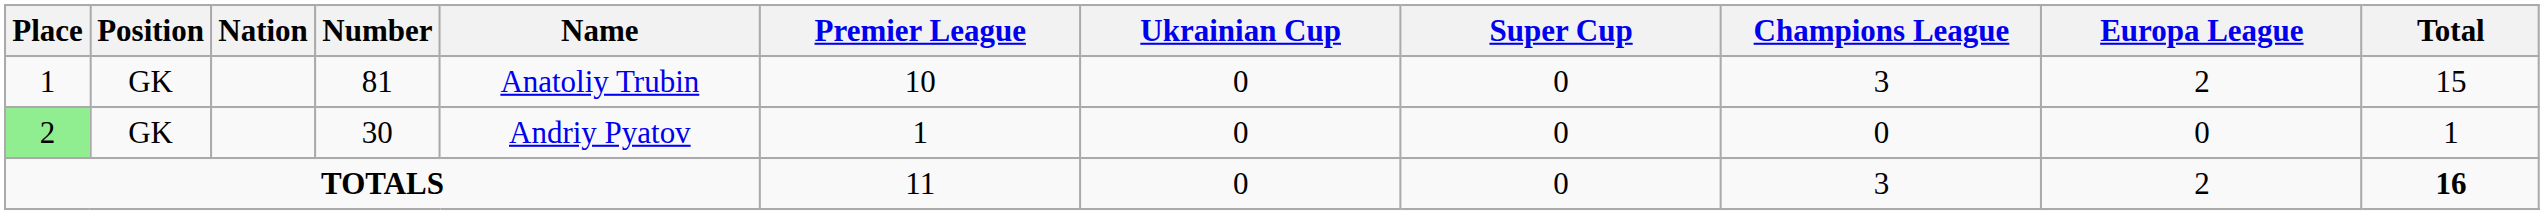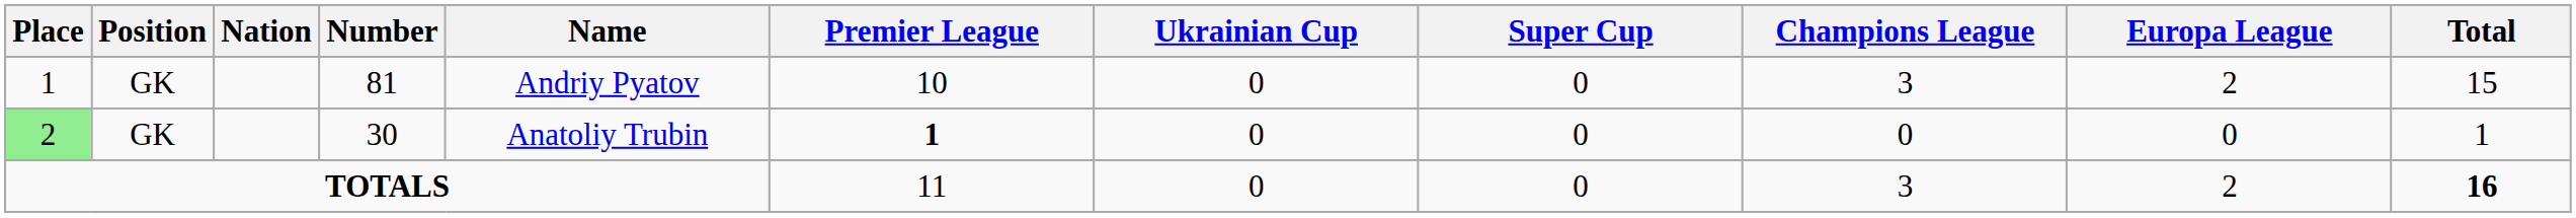row 2 | Name: Anatoliy Trubin -> Andriy Pyatov
row 3 | Name: Andriy Pyatov -> Anatoliy Trubin
row 3 | Premier League: normal -> bold
